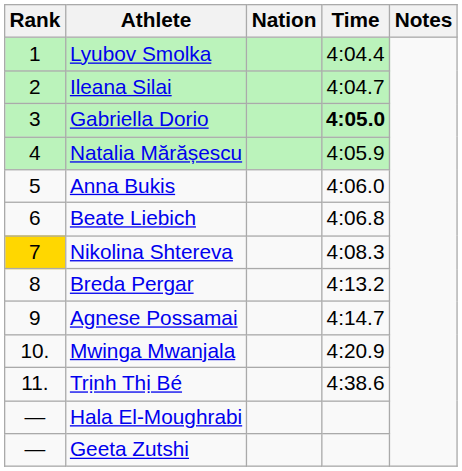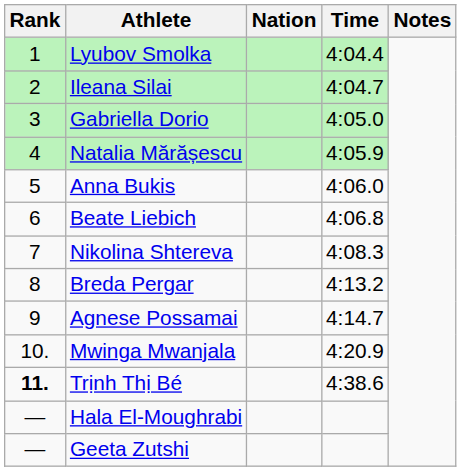Gabriella Dorio | Time: bold -> normal
Nikolina Shtereva | Rank: gold background -> no background
Trịnh Thị Bé | Rank: normal -> bold
